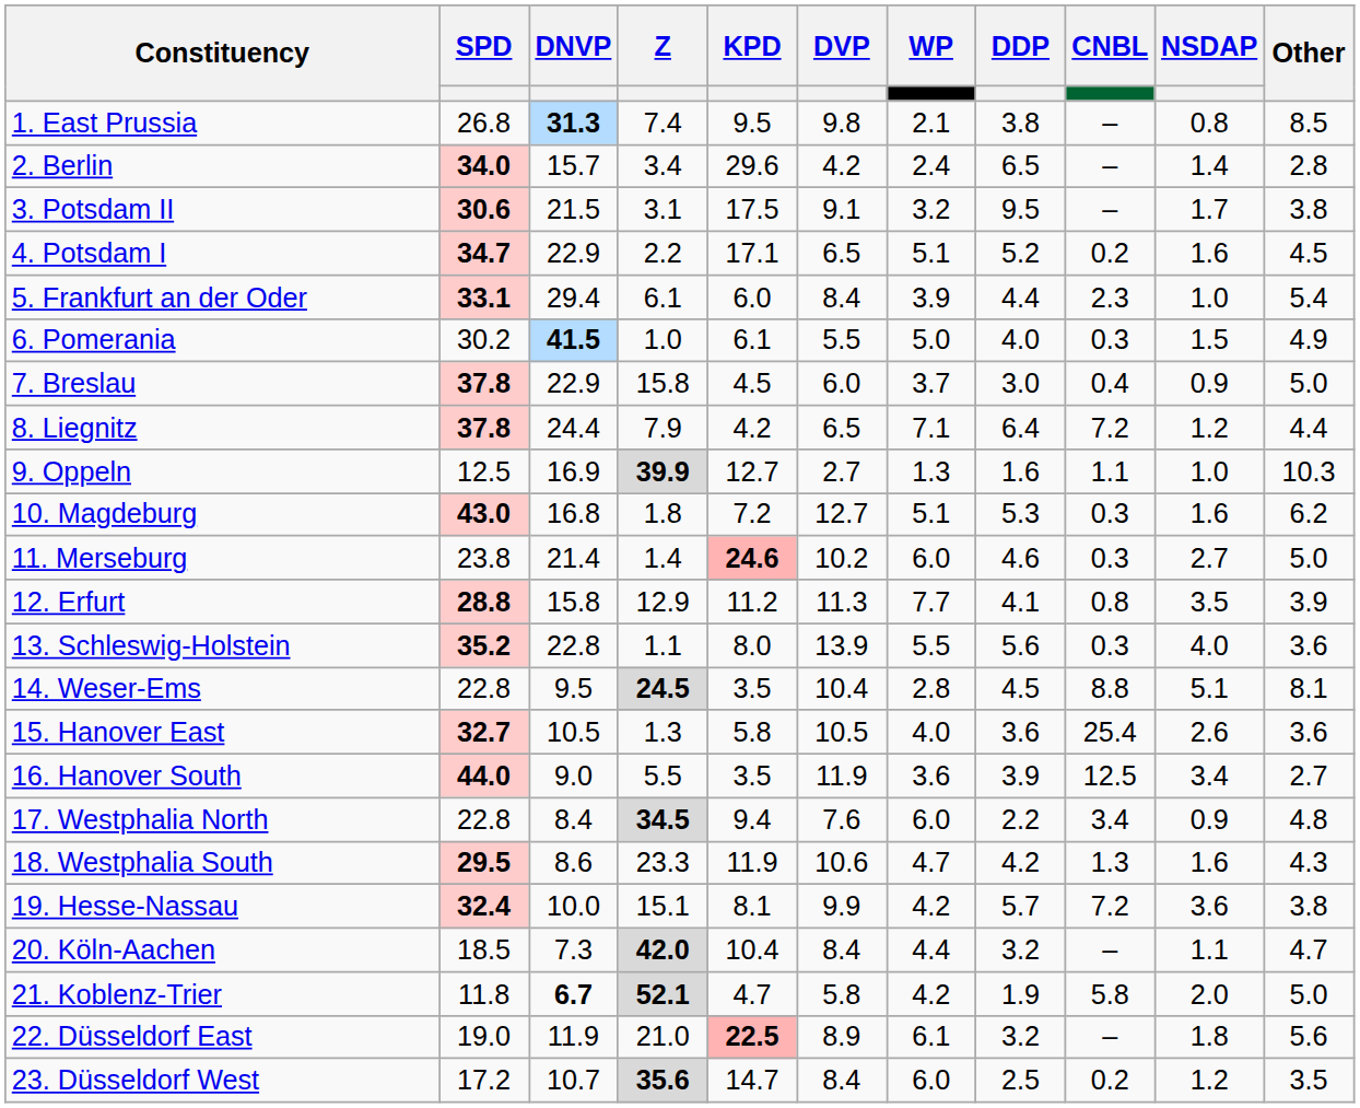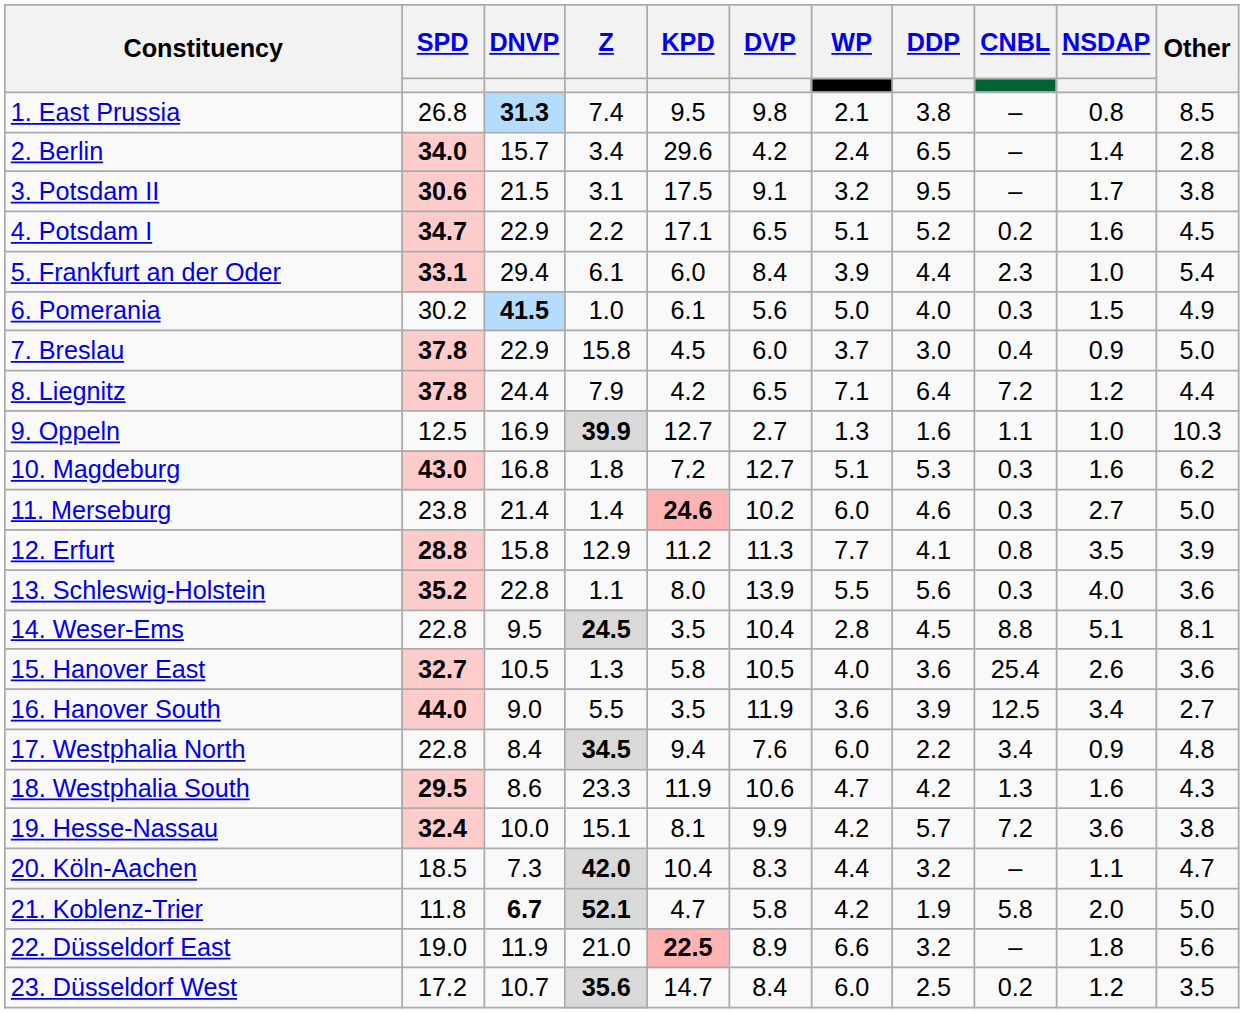6. Pomerania | DVP: 5.5 -> 5.6
20. Köln-Aachen | DVP: 8.4 -> 8.3
22. Düsseldorf East | WP: 6.1 -> 6.6
